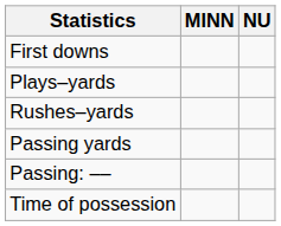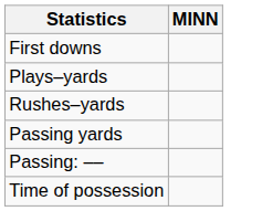- column: NU
